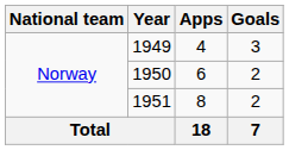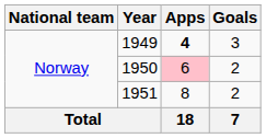1949 | Apps: normal -> bold
1950 | Apps: no background -> pink background
